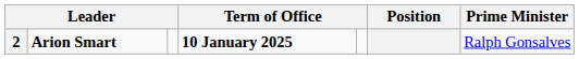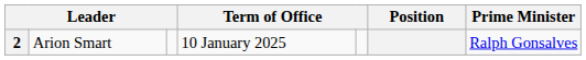2 | column 2: bold -> normal
2 | column 4: bold -> normal
